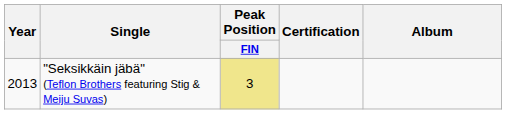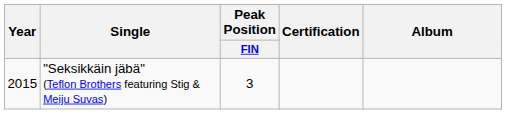row 3 | Year: 2013 -> 2015
row 3 | Peak Position / FIN: khaki background -> no background
